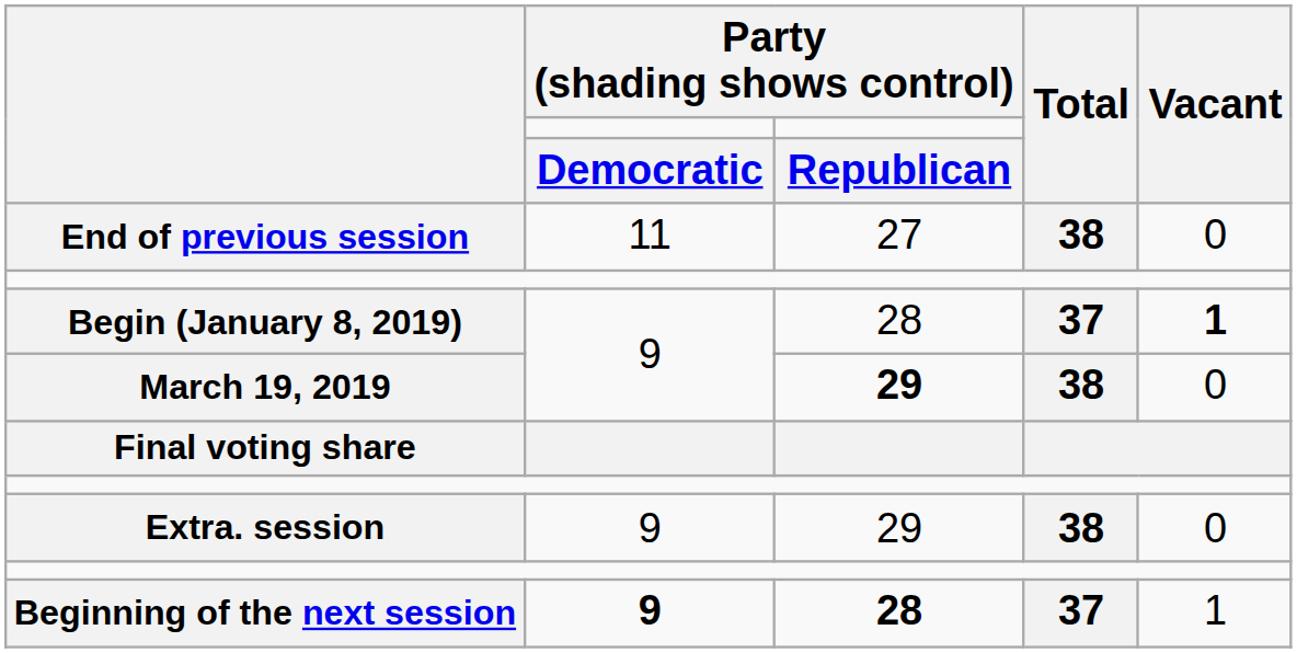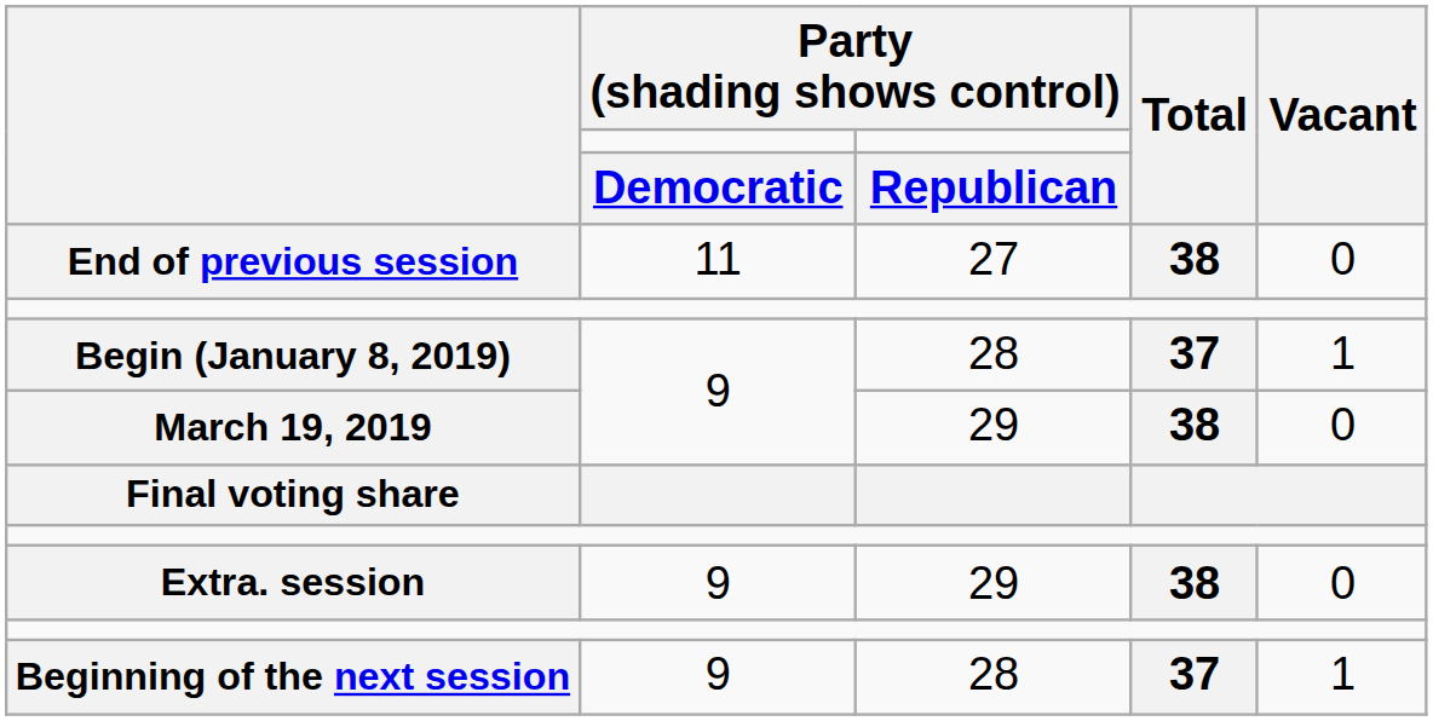Begin (January 8, 2019) | Vacant: bold -> normal
March 19, 2019 | column 3: bold -> normal
Beginning of the next session | column 2: bold -> normal
Beginning of the next session | column 3: bold -> normal
